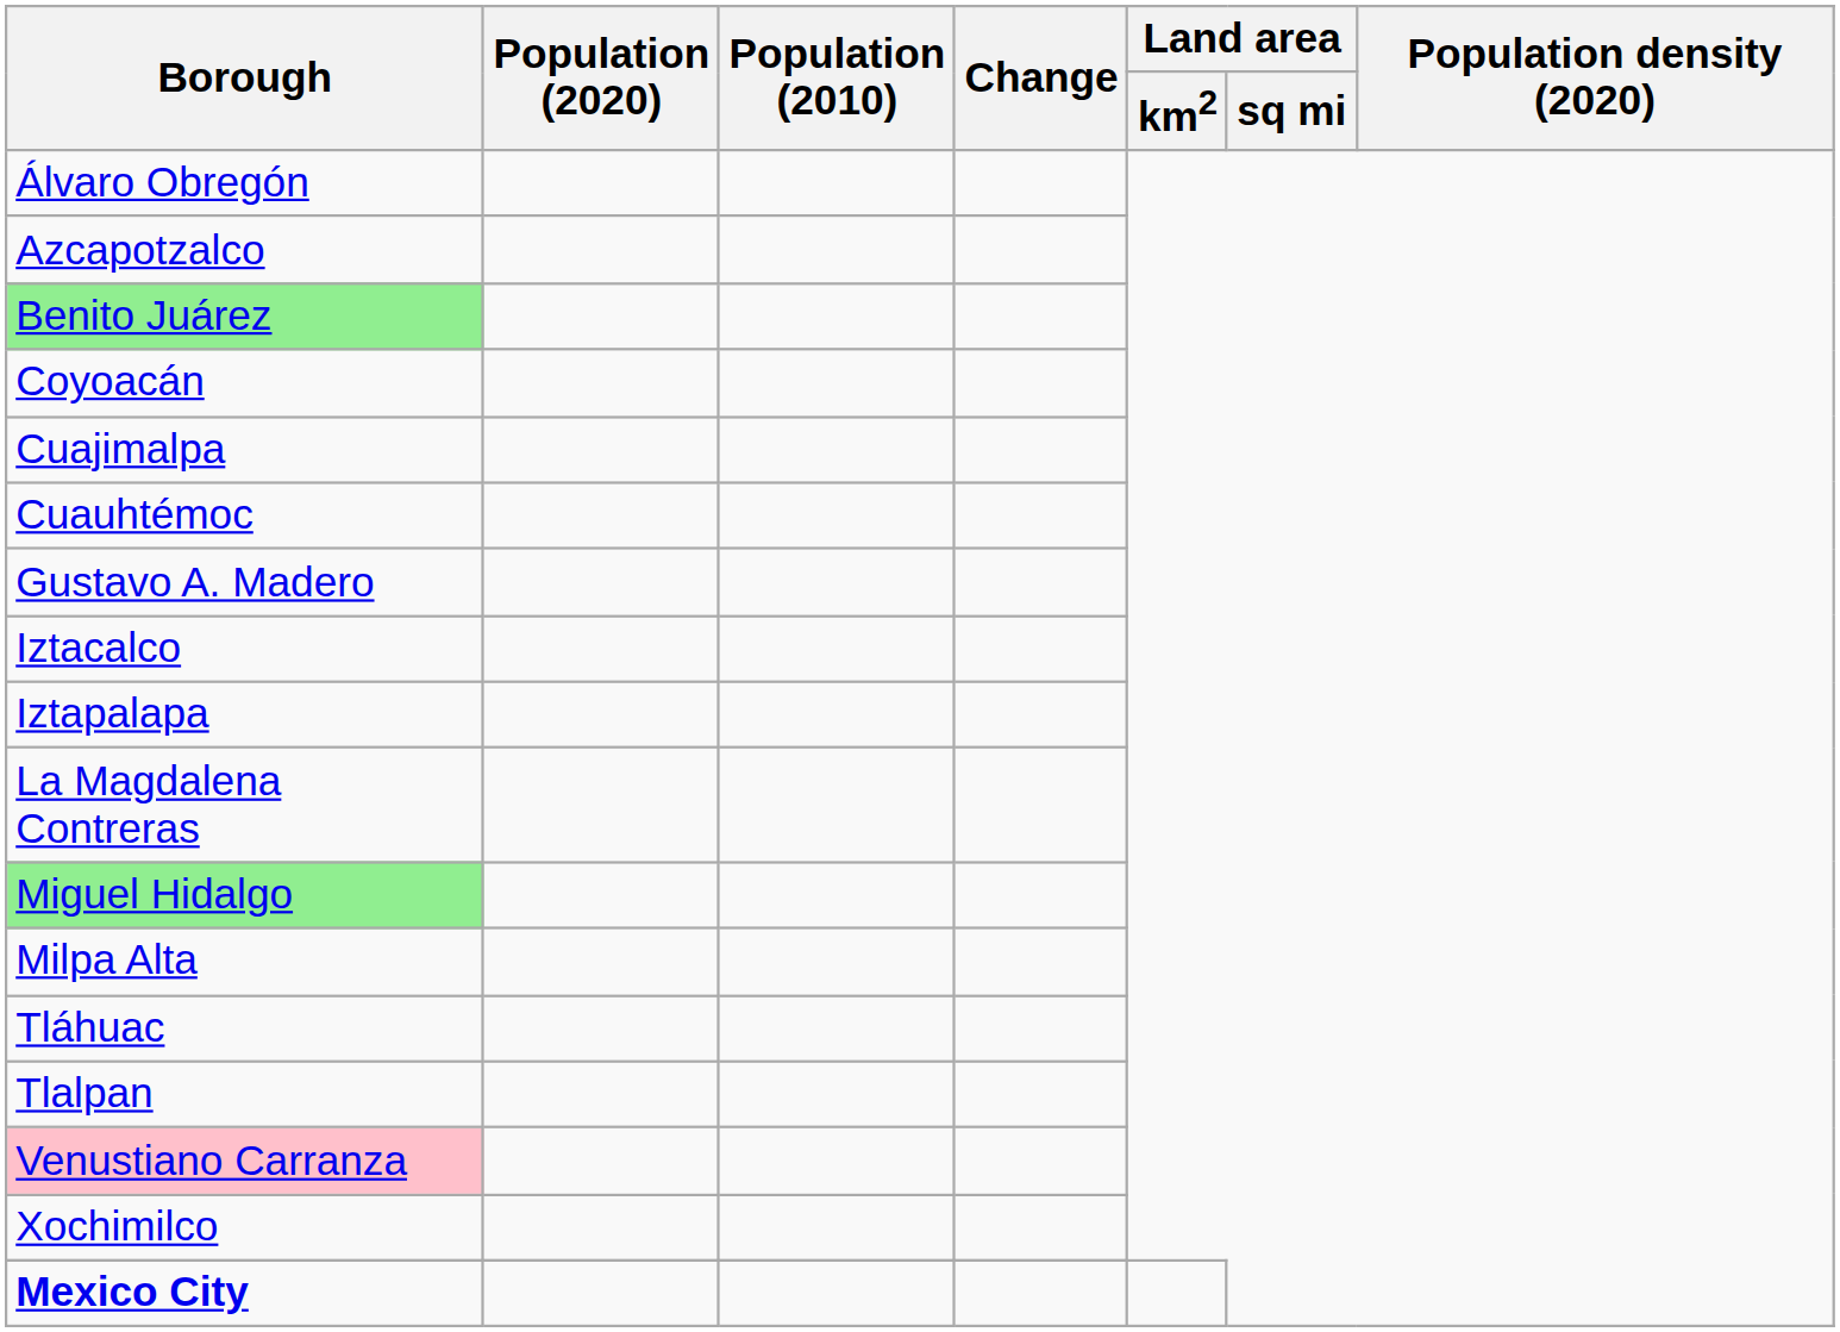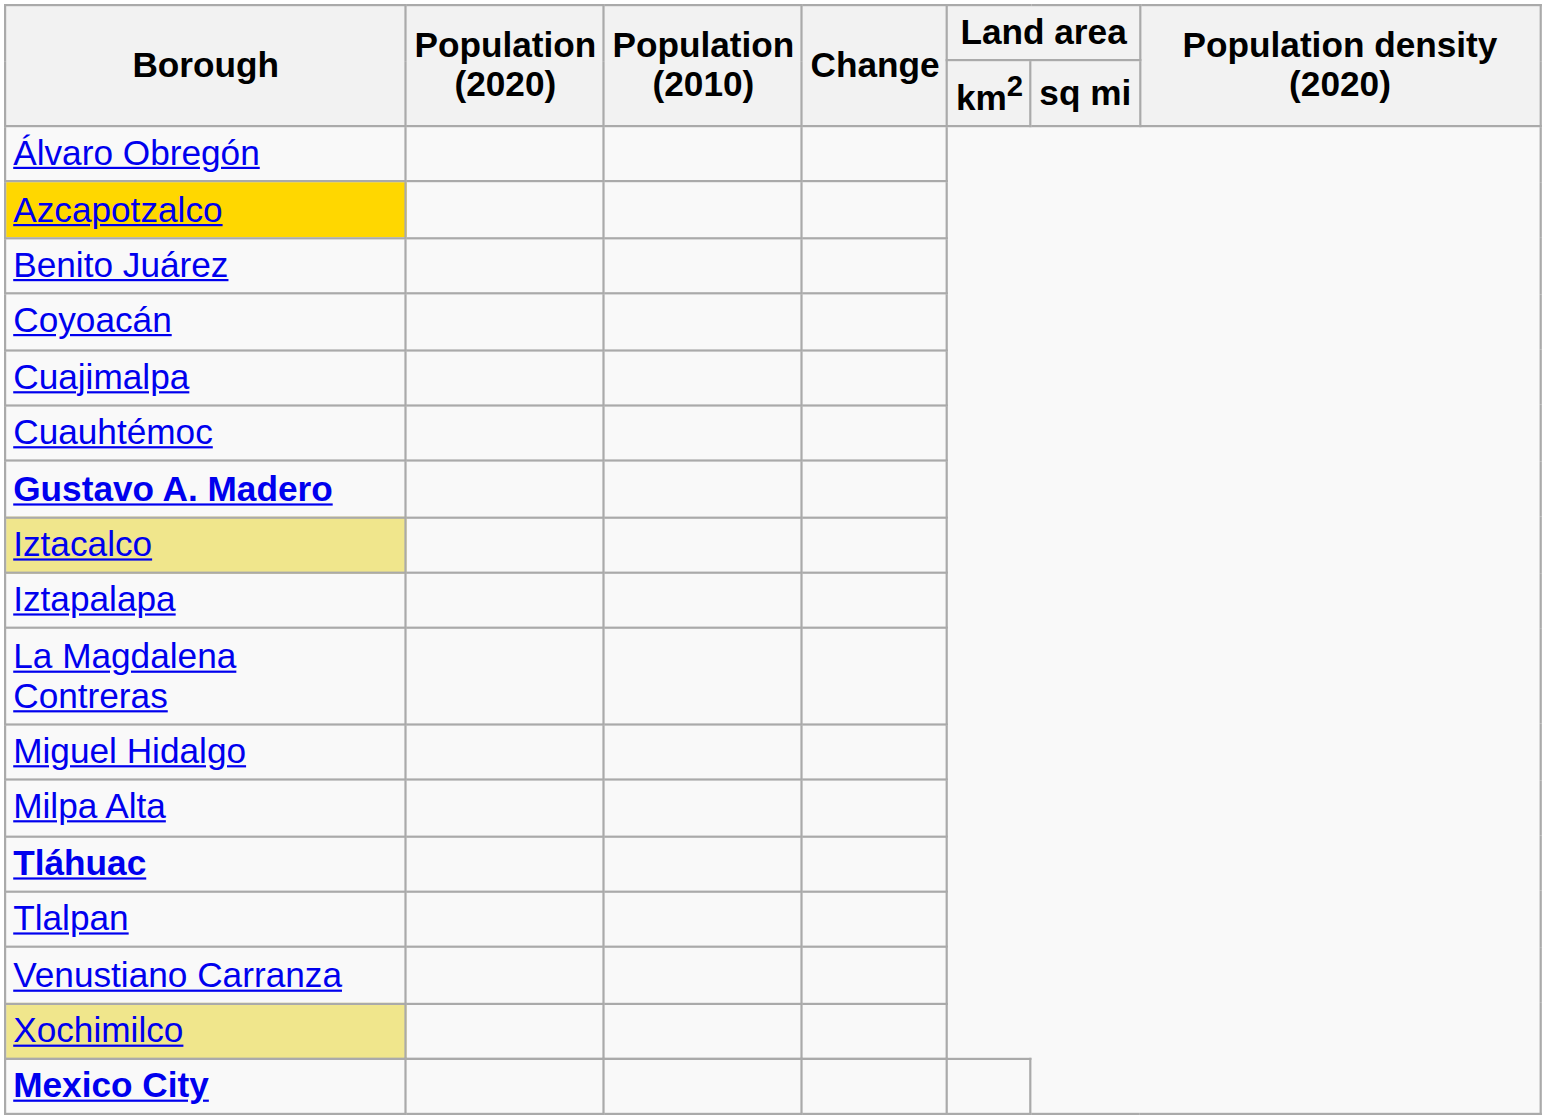Azcapotzalco | Borough: no background -> gold background
Benito Juárez | Borough: lightgreen background -> no background
Gustavo A. Madero | Borough: normal -> bold
Iztacalco | Borough: no background -> khaki background
Miguel Hidalgo | Borough: lightgreen background -> no background
Tláhuac | Borough: normal -> bold
Venustiano Carranza | Borough: pink background -> no background
Xochimilco | Borough: no background -> khaki background
